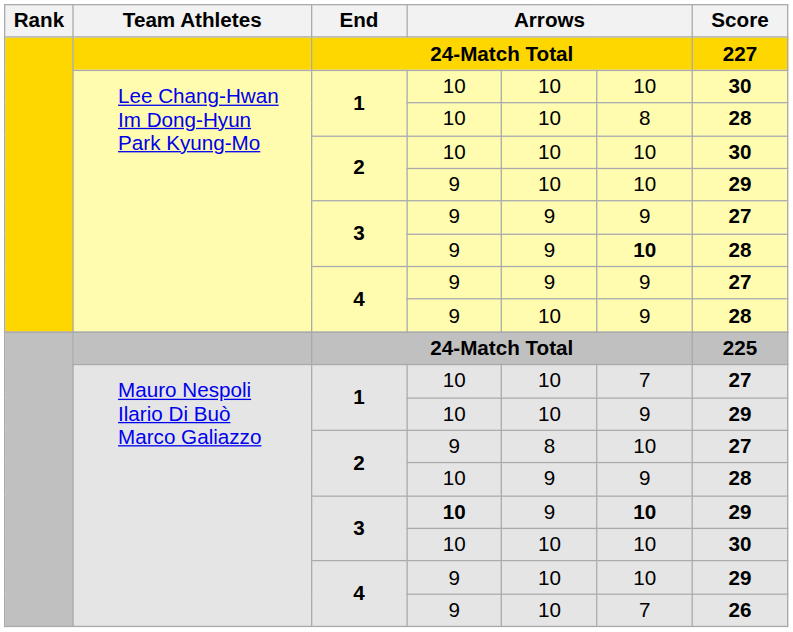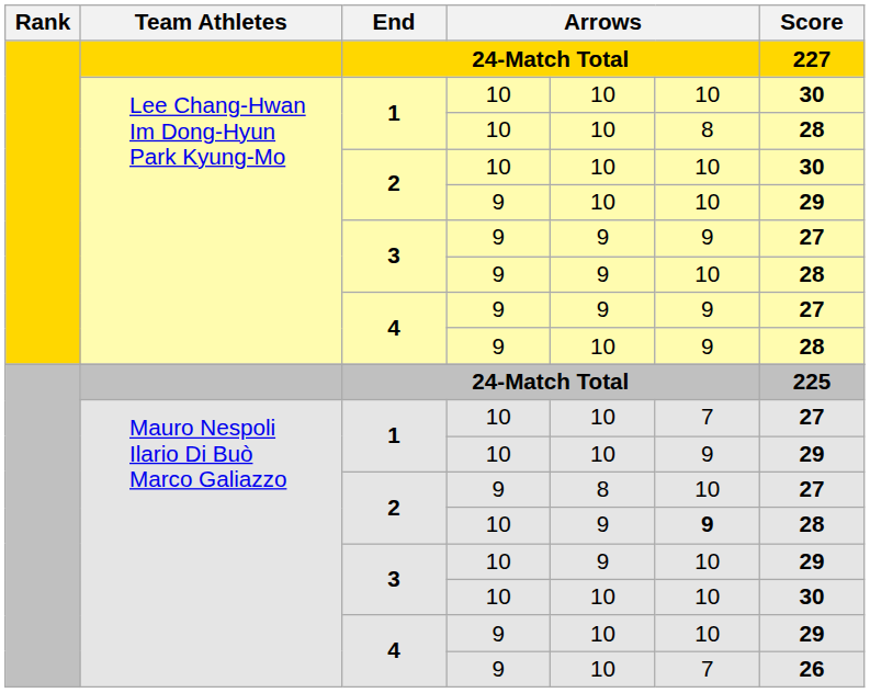row 8 | column 6: bold -> normal
row 15 | column 6: normal -> bold
row 16 | column 4: bold -> normal
row 16 | column 6: bold -> normal
